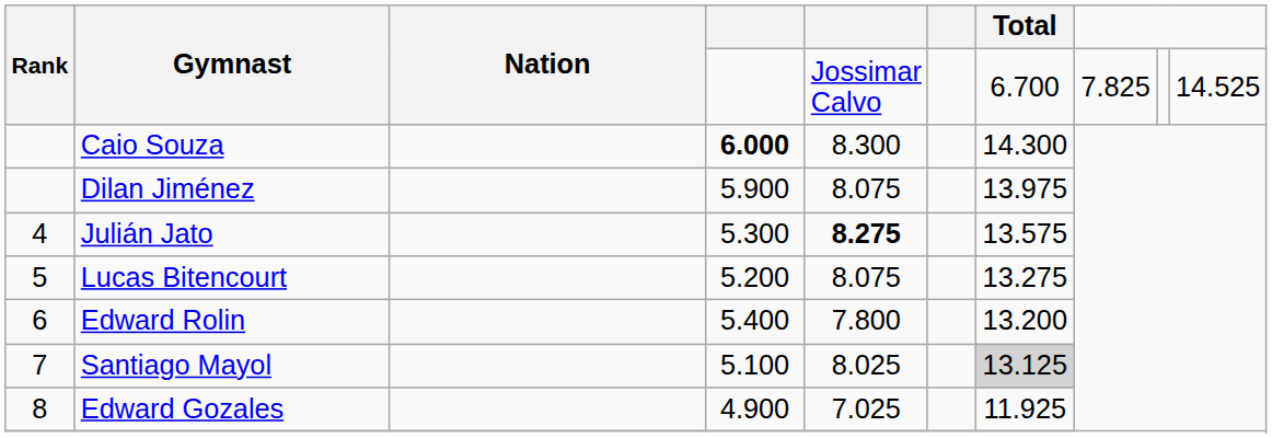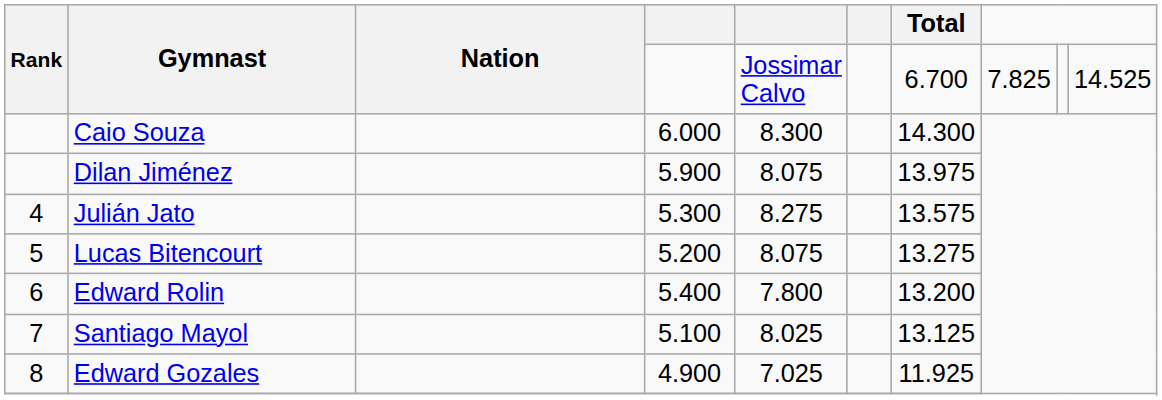Caio Souza | column 4: bold -> normal
Julián Jato | column 5: bold -> normal
Santiago Mayol | Total: lightgrey background -> no background
